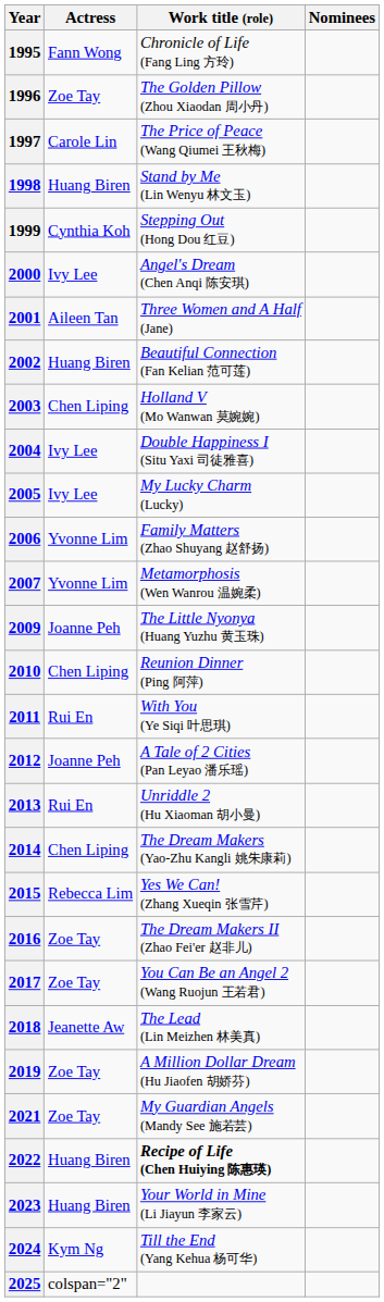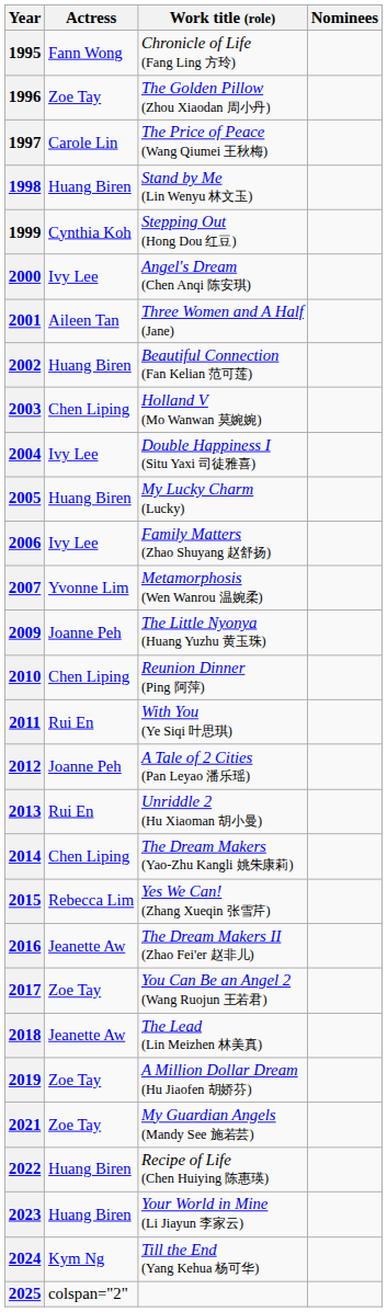2005 | Actress: Ivy Lee -> Huang Biren
2006 | Actress: Yvonne Lim -> Ivy Lee
2016 | Actress: Zoe Tay -> Jeanette Aw
2022 | Work title (role): bold -> normal
